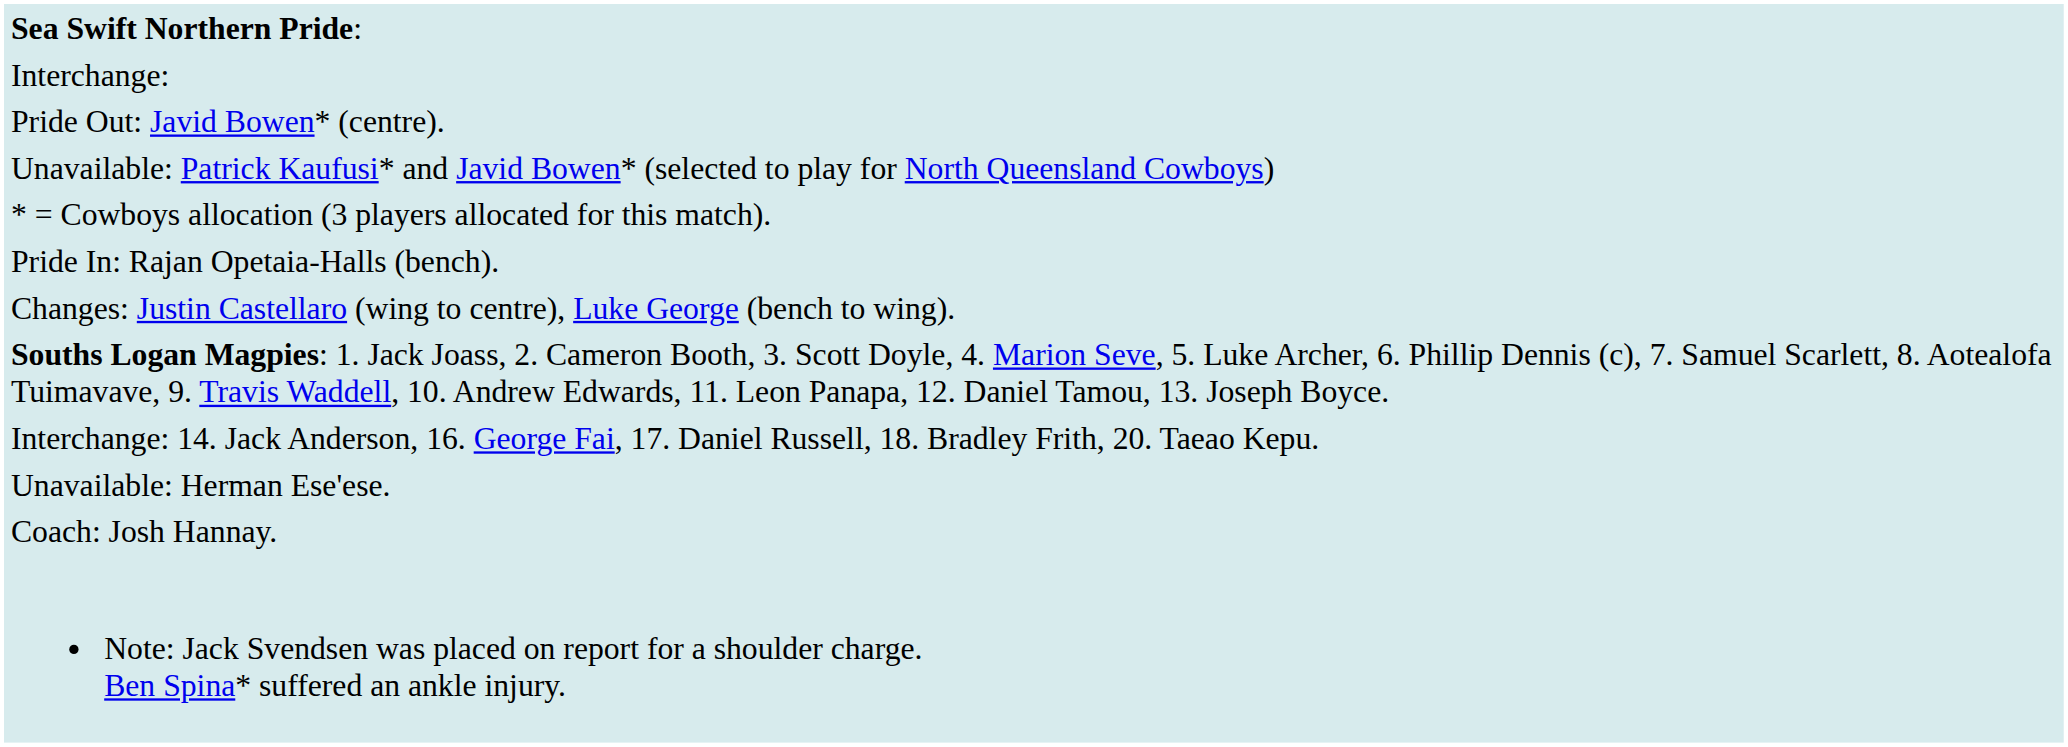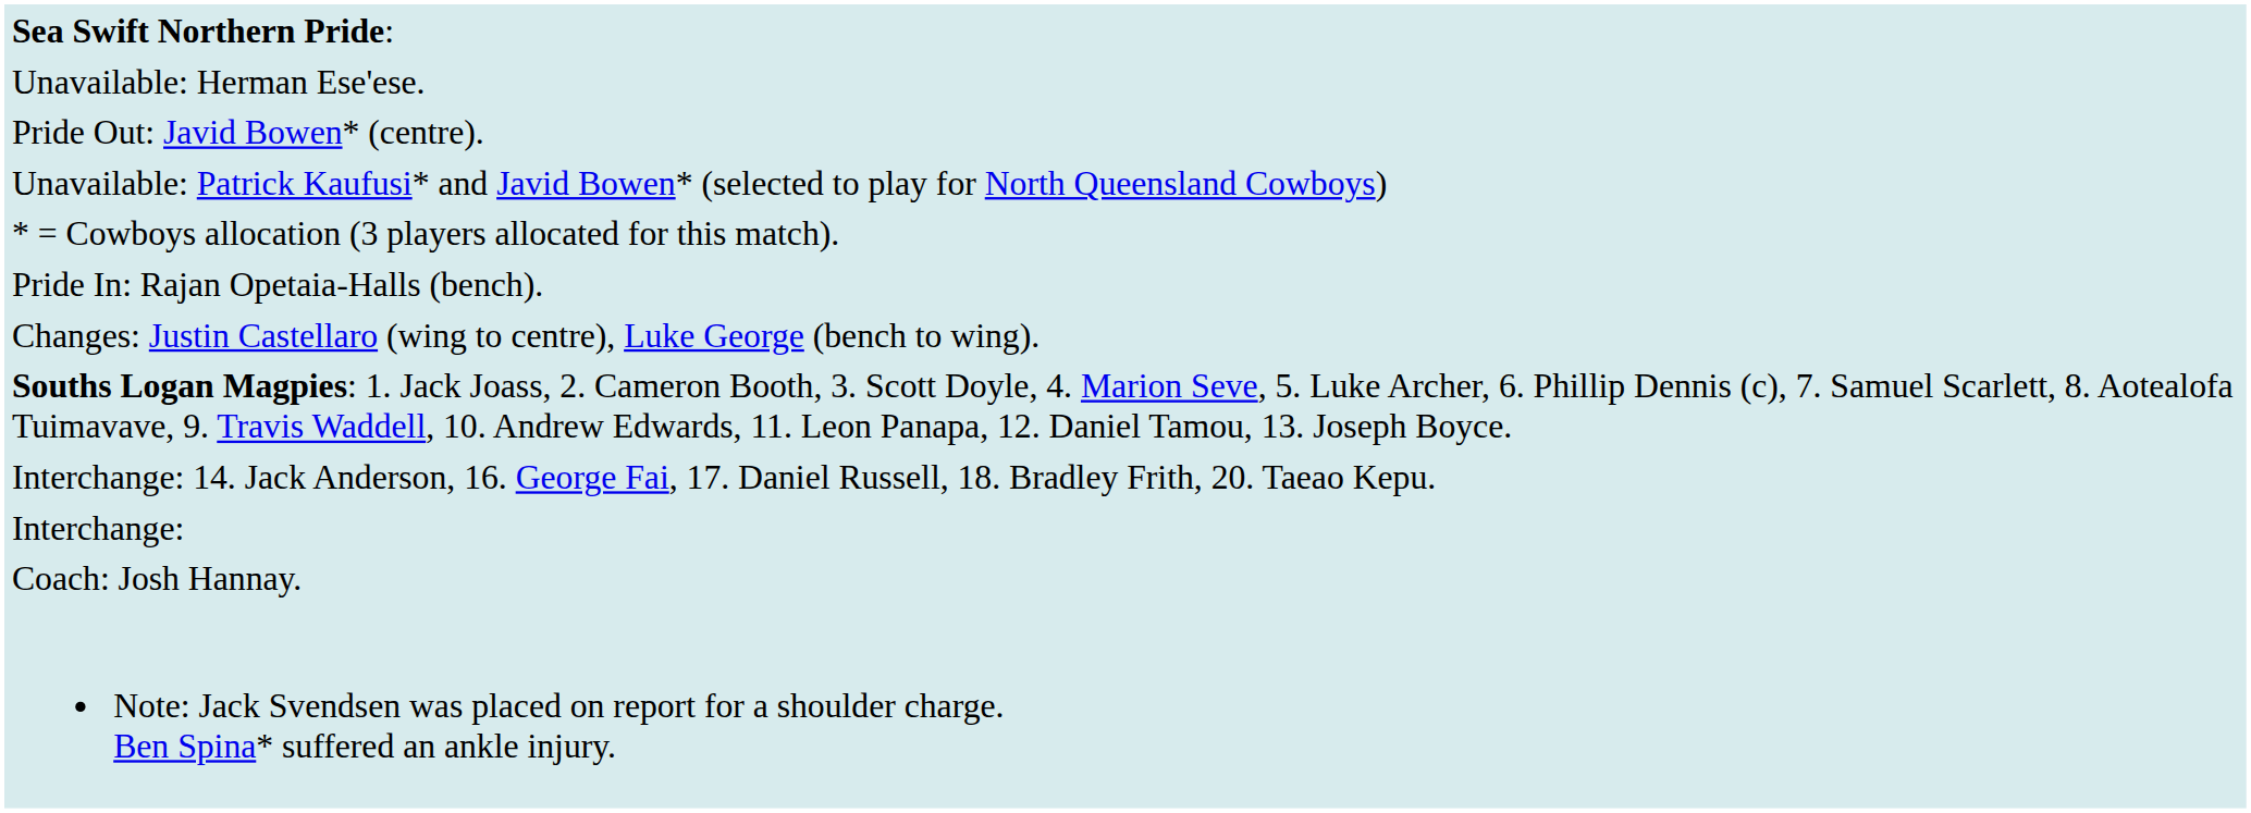row 2 | column 1: Interchange: -> Unavailable: Herman Ese'ese.
row 10 | column 1: Unavailable: Herman Ese'ese. -> Interchange:
